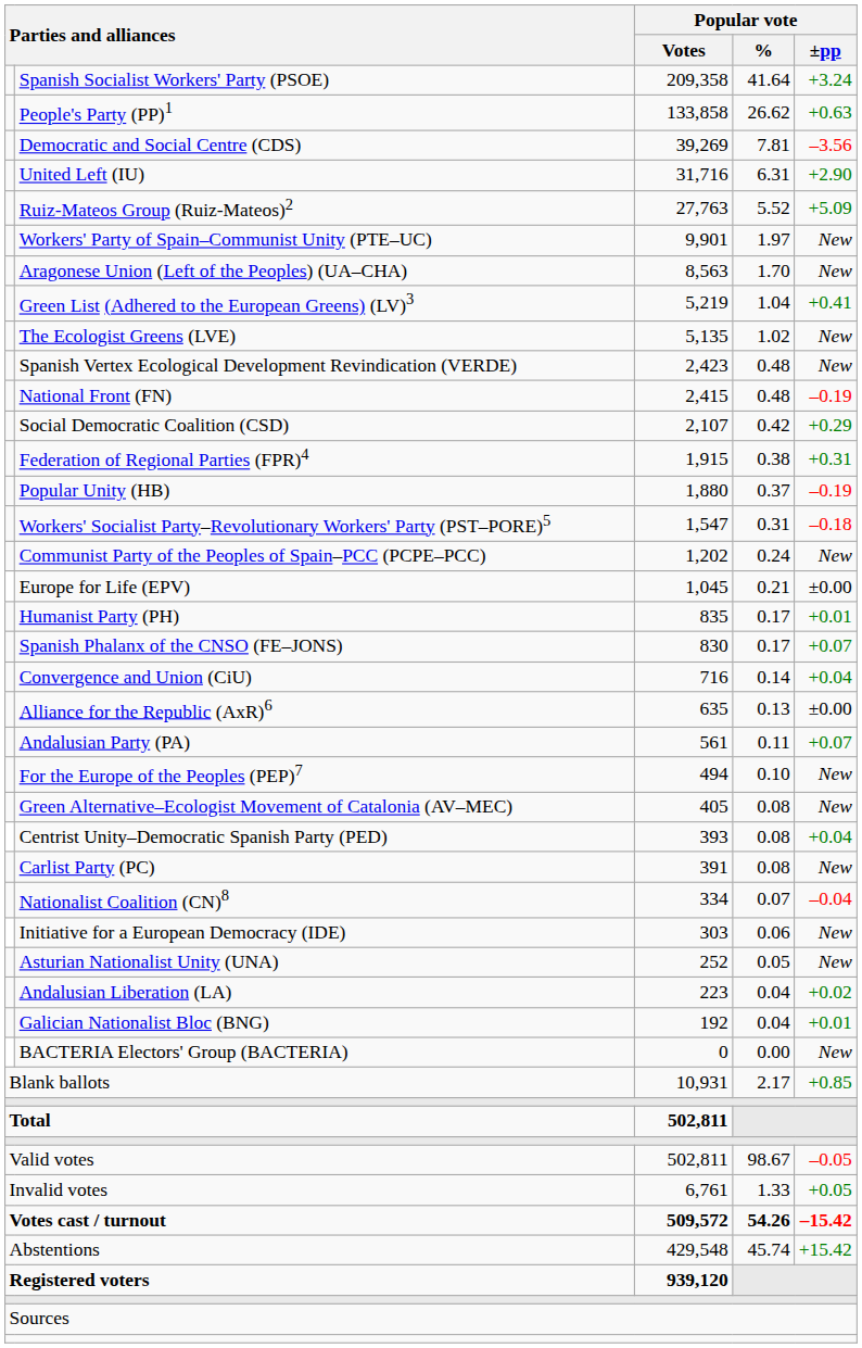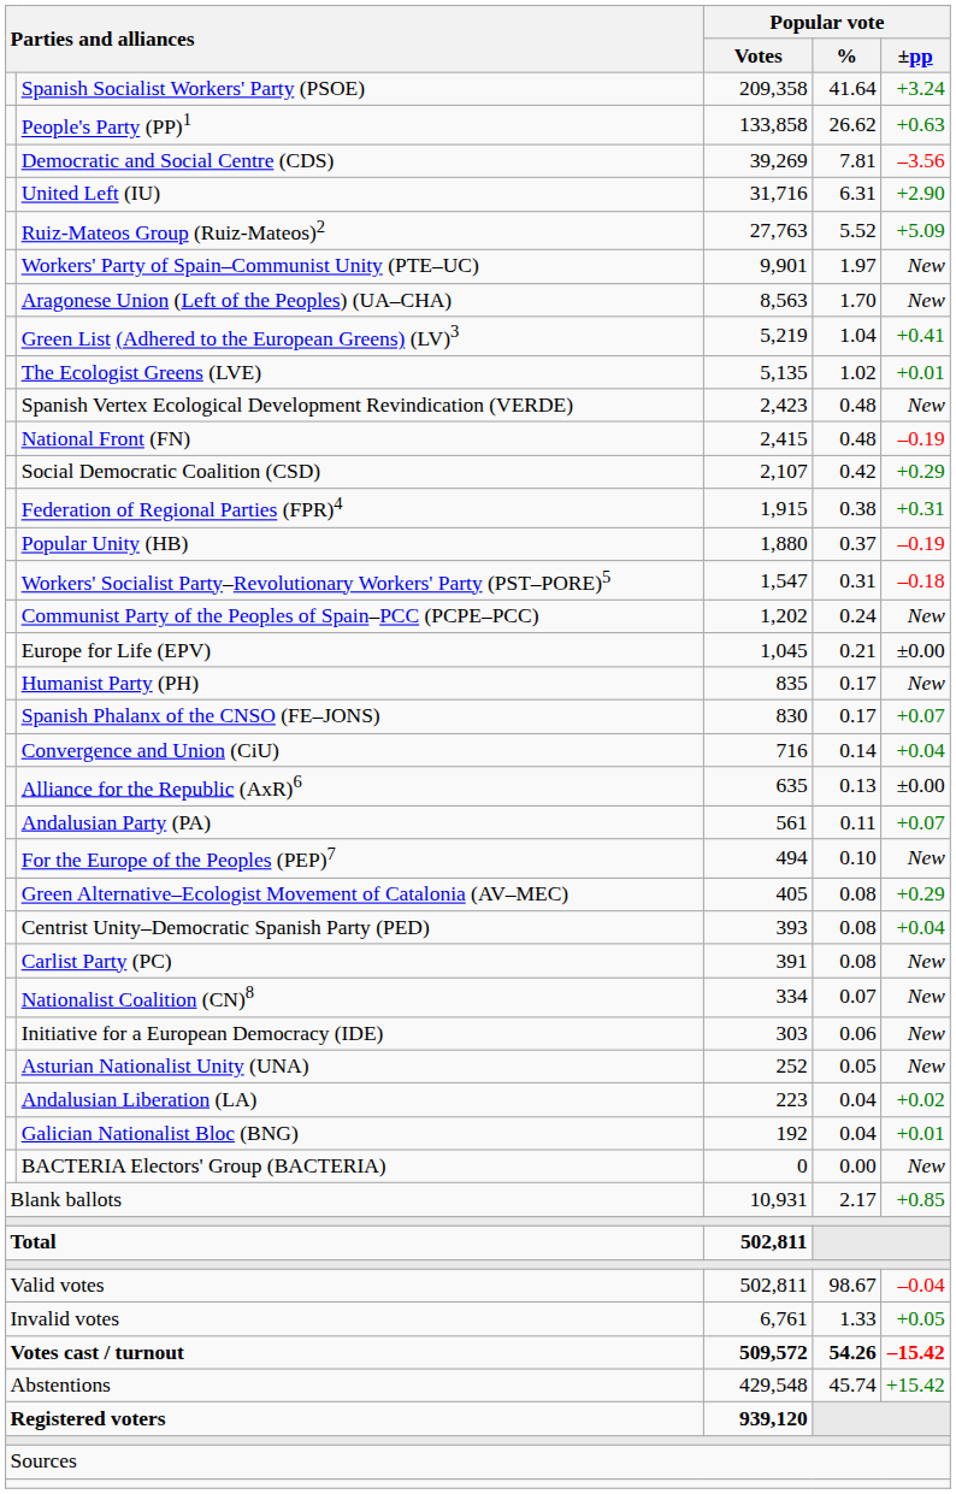The Ecologist Greens (LVE) | Popular vote / ±pp: New -> +0.01
Humanist Party (PH) | Popular vote / ±pp: +0.01 -> New
Green Alternative–Ecologist Movement of Catalonia (AV–MEC) | Popular vote / ±pp: New -> +0.29
Nationalist Coalition (CN)8 | Popular vote / ±pp: –0.04 -> New
Valid votes | Popular vote / ±pp: –0.05 -> –0.04
